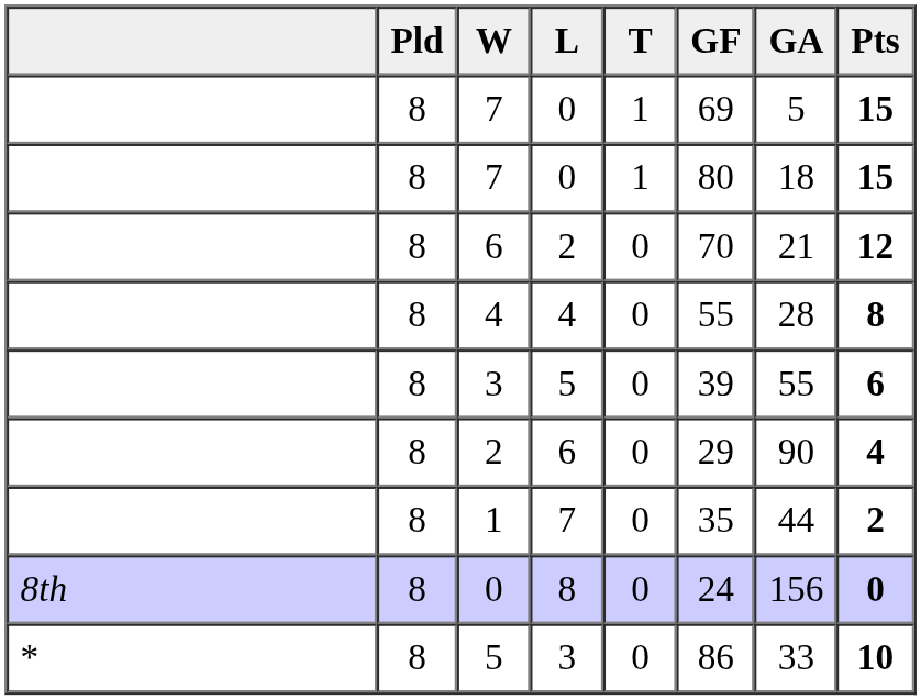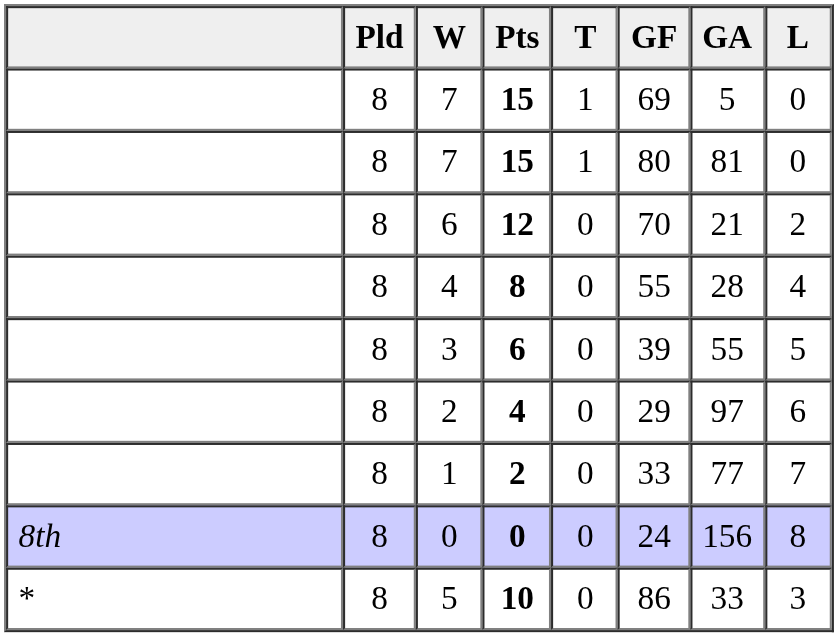columns swapped: L <-> Pts
row 3 | GA: 18 -> 81
row 7 | GA: 90 -> 97
row 8 | GF: 35 -> 33
row 8 | GA: 44 -> 77
